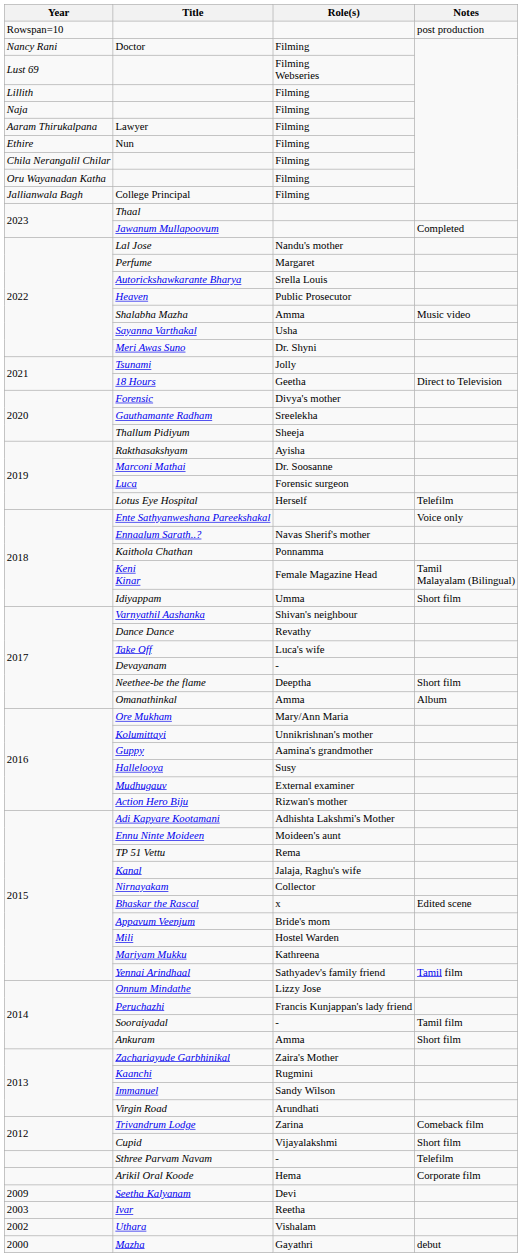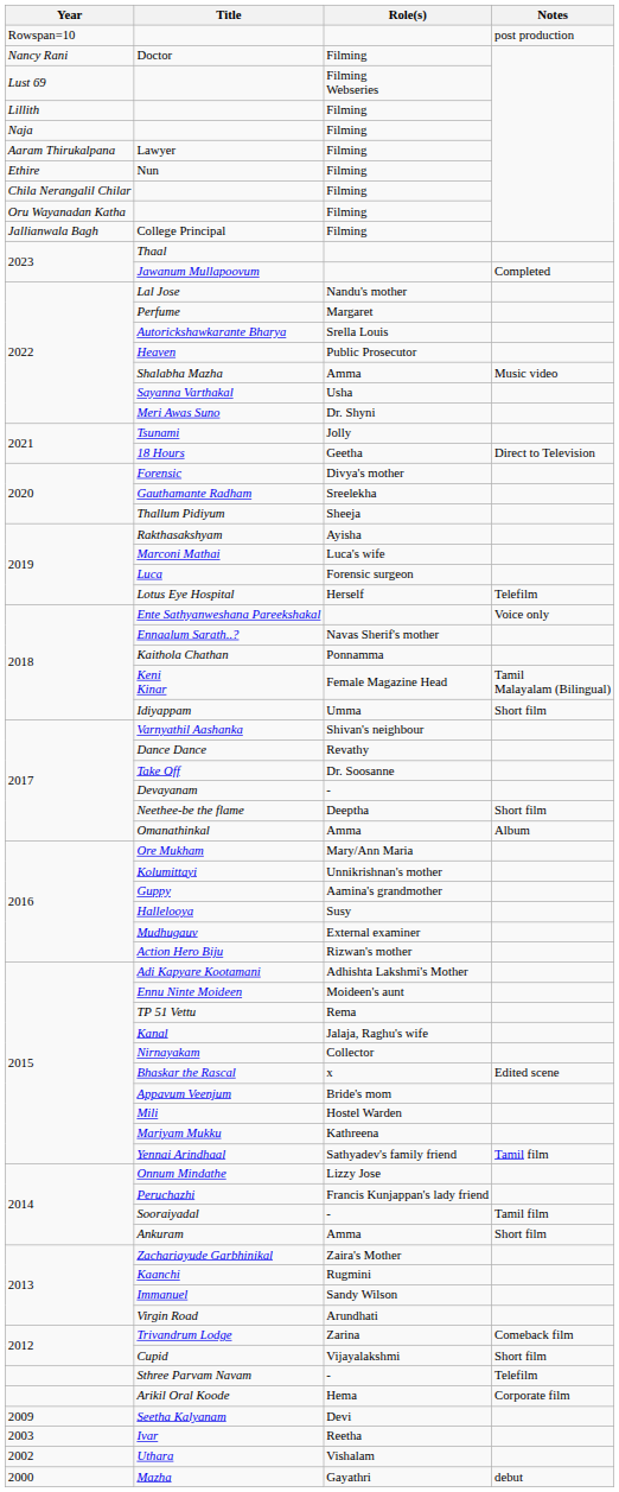Marconi Mathai | Role(s): Dr. Soosanne -> Luca's wife
Take Off | Role(s): Luca's wife -> Dr. Soosanne
